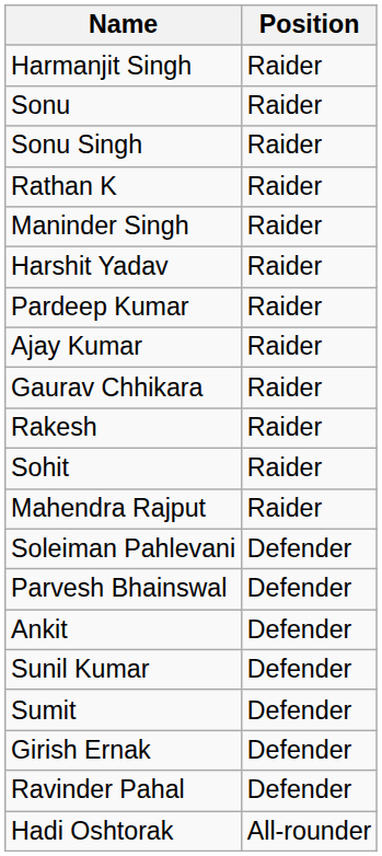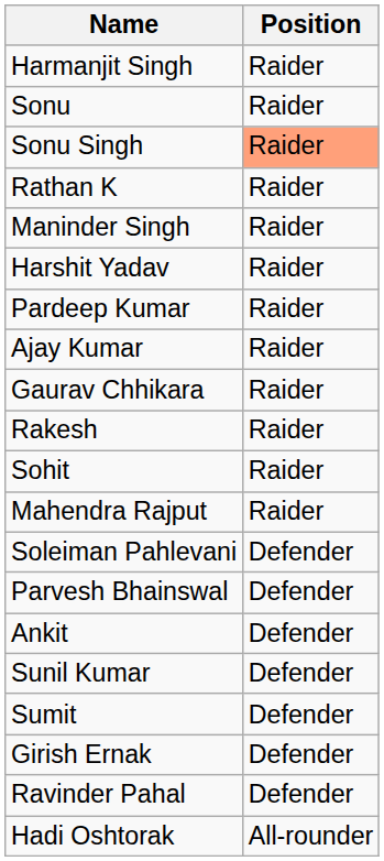Sonu Singh | Position: no background -> lightsalmon background
